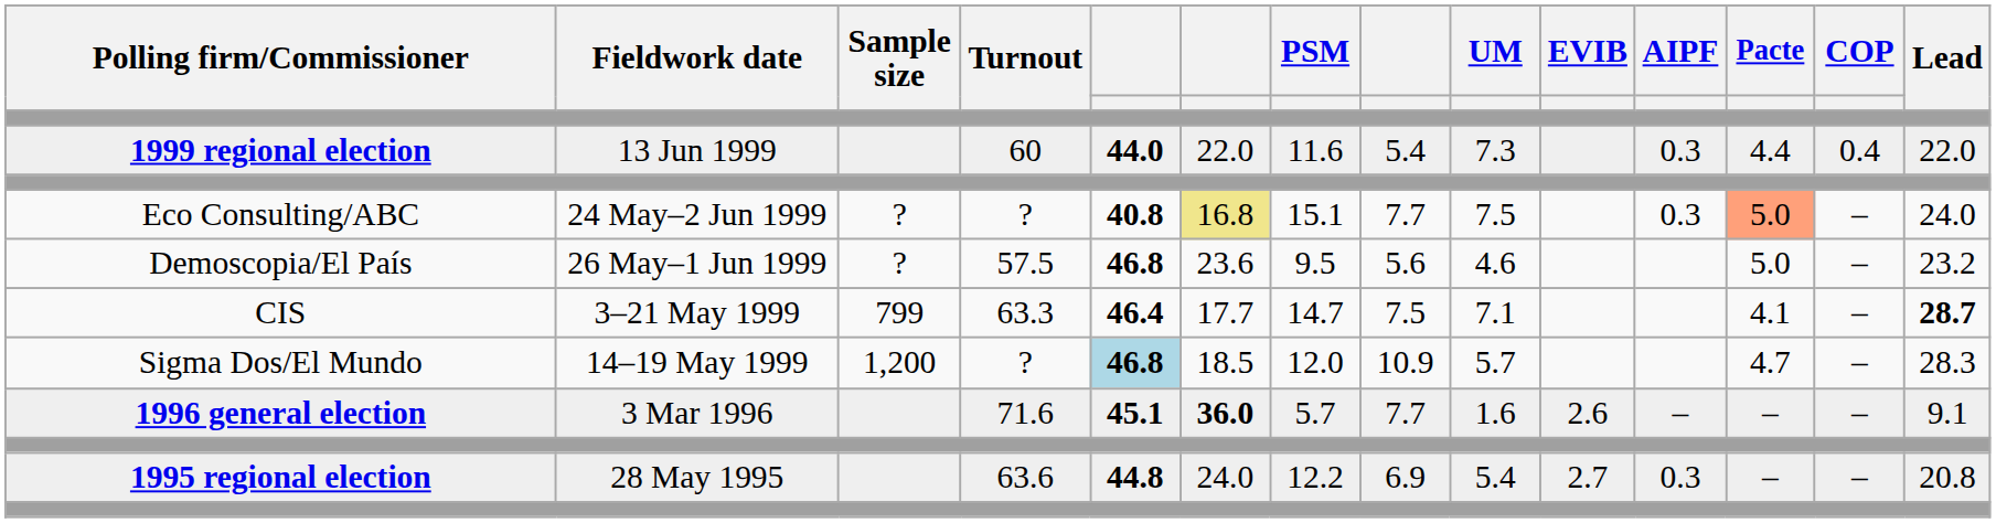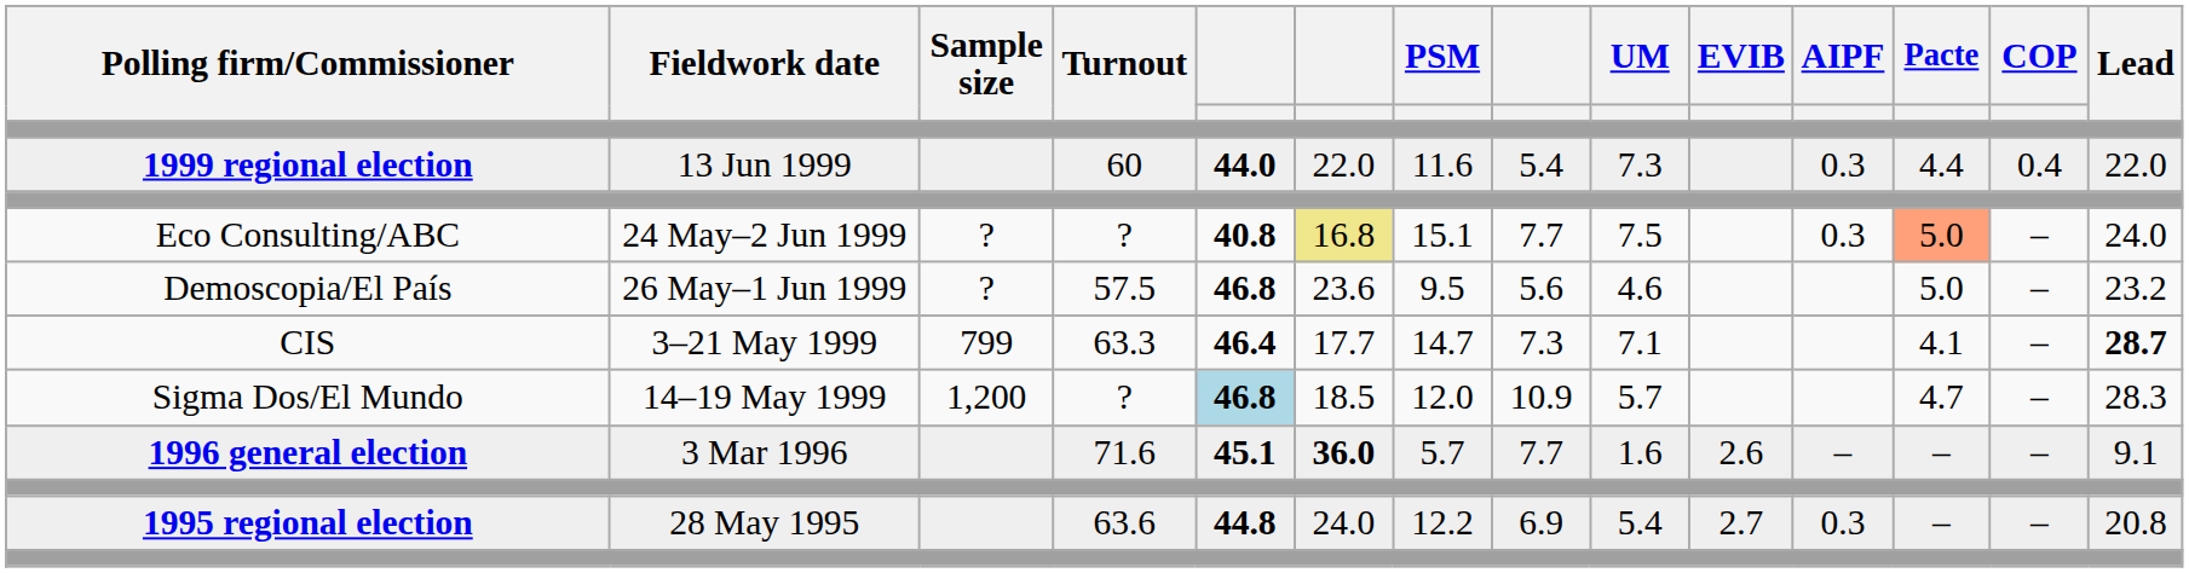CIS | column 8: 7.5 -> 7.3
